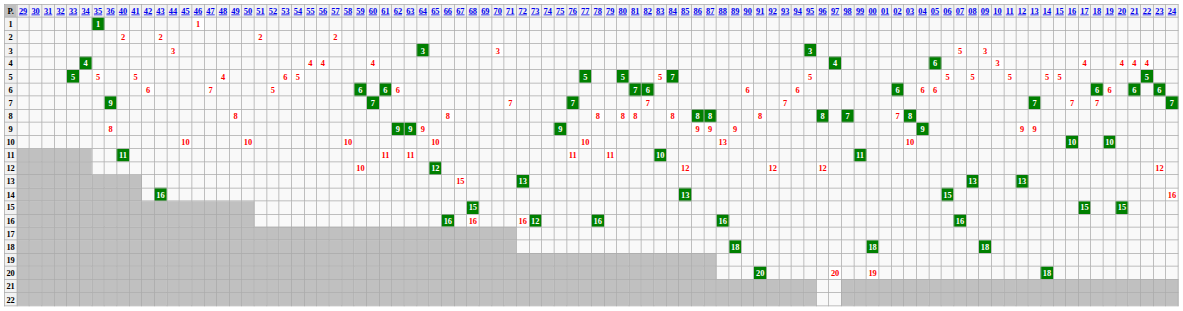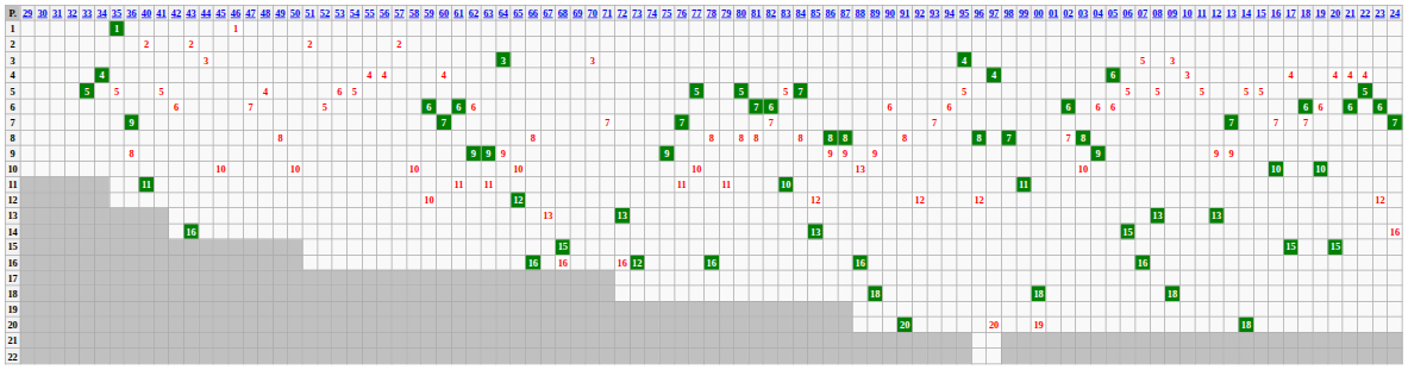row 4 | 95: 3 -> 4
row 14 | 67: 15 -> 13
